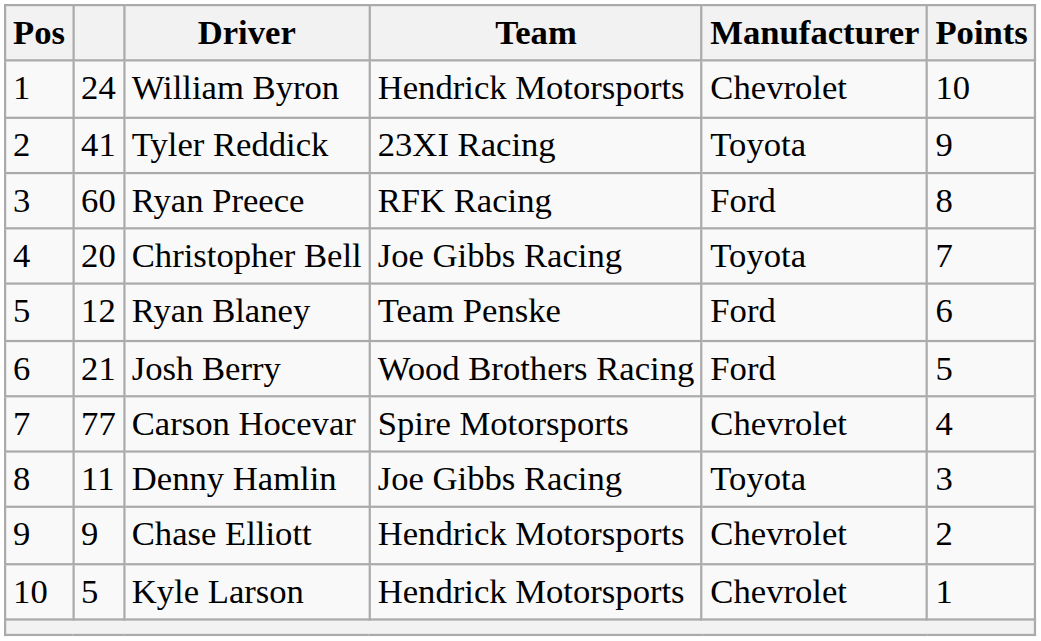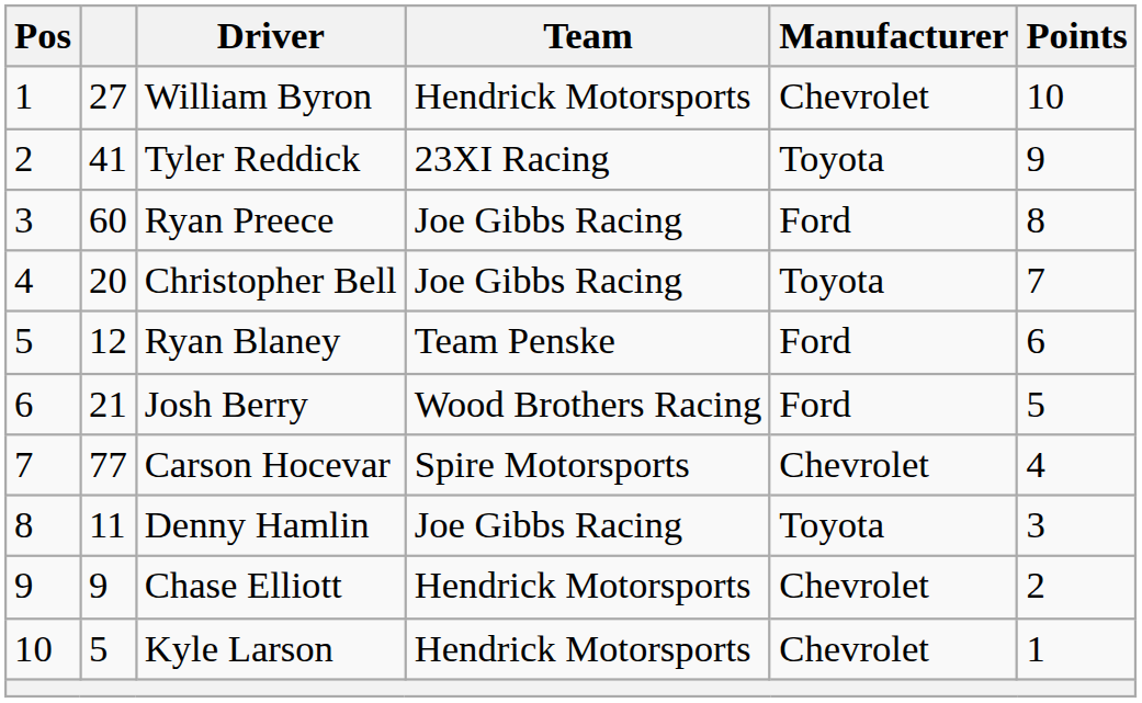William Byron | column 2: 24 -> 27
Ryan Preece | Team: RFK Racing -> Joe Gibbs Racing
